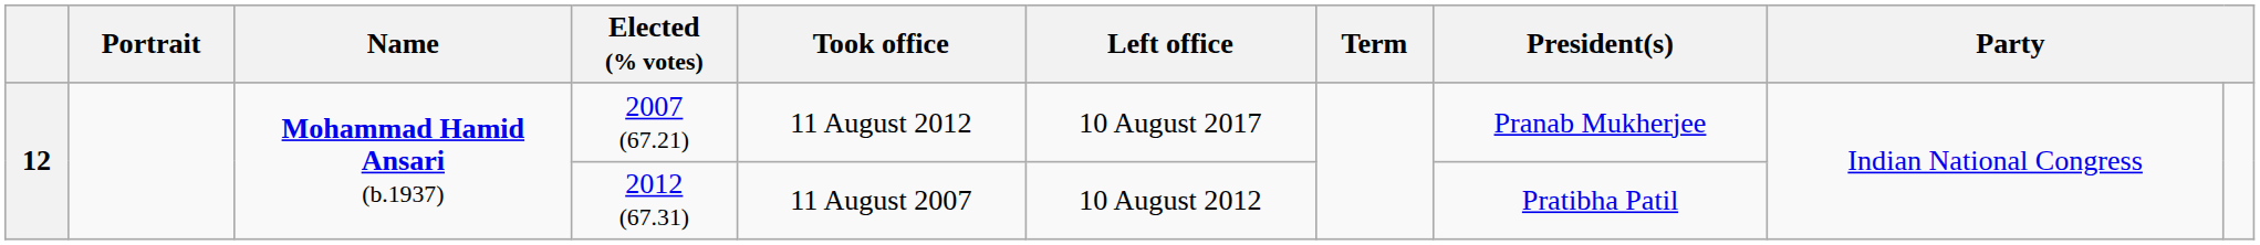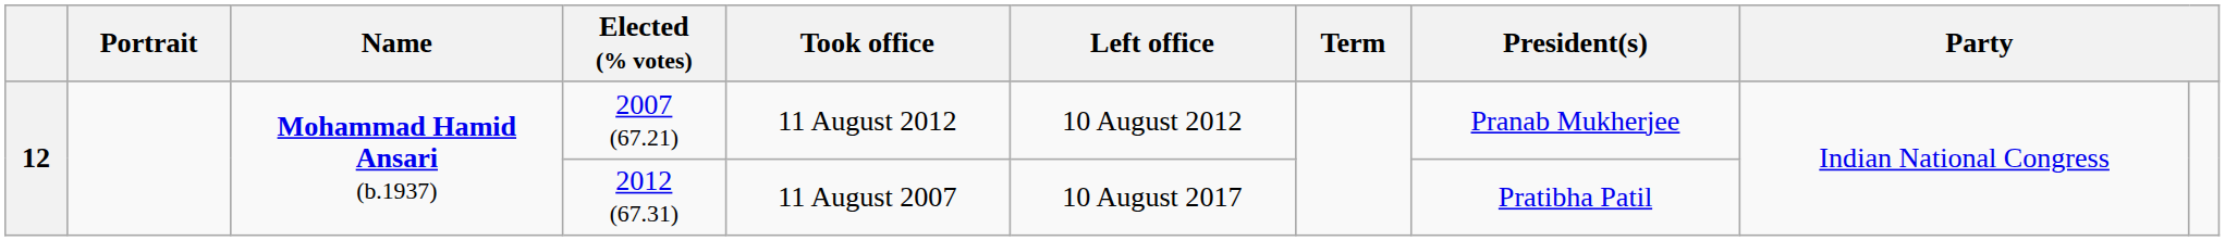2007 (67.21) | Left office: 10 August 2017 -> 10 August 2012
2012 (67.31) | Left office: 10 August 2012 -> 10 August 2017
